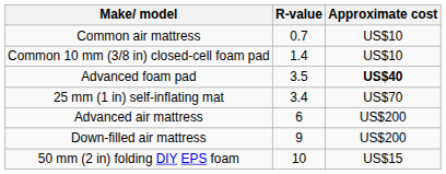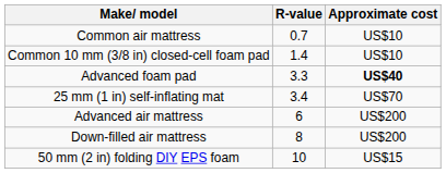Advanced foam pad | R-value: 3.5 -> 3.3
Down-filled air mattress | R-value: 9 -> 8
